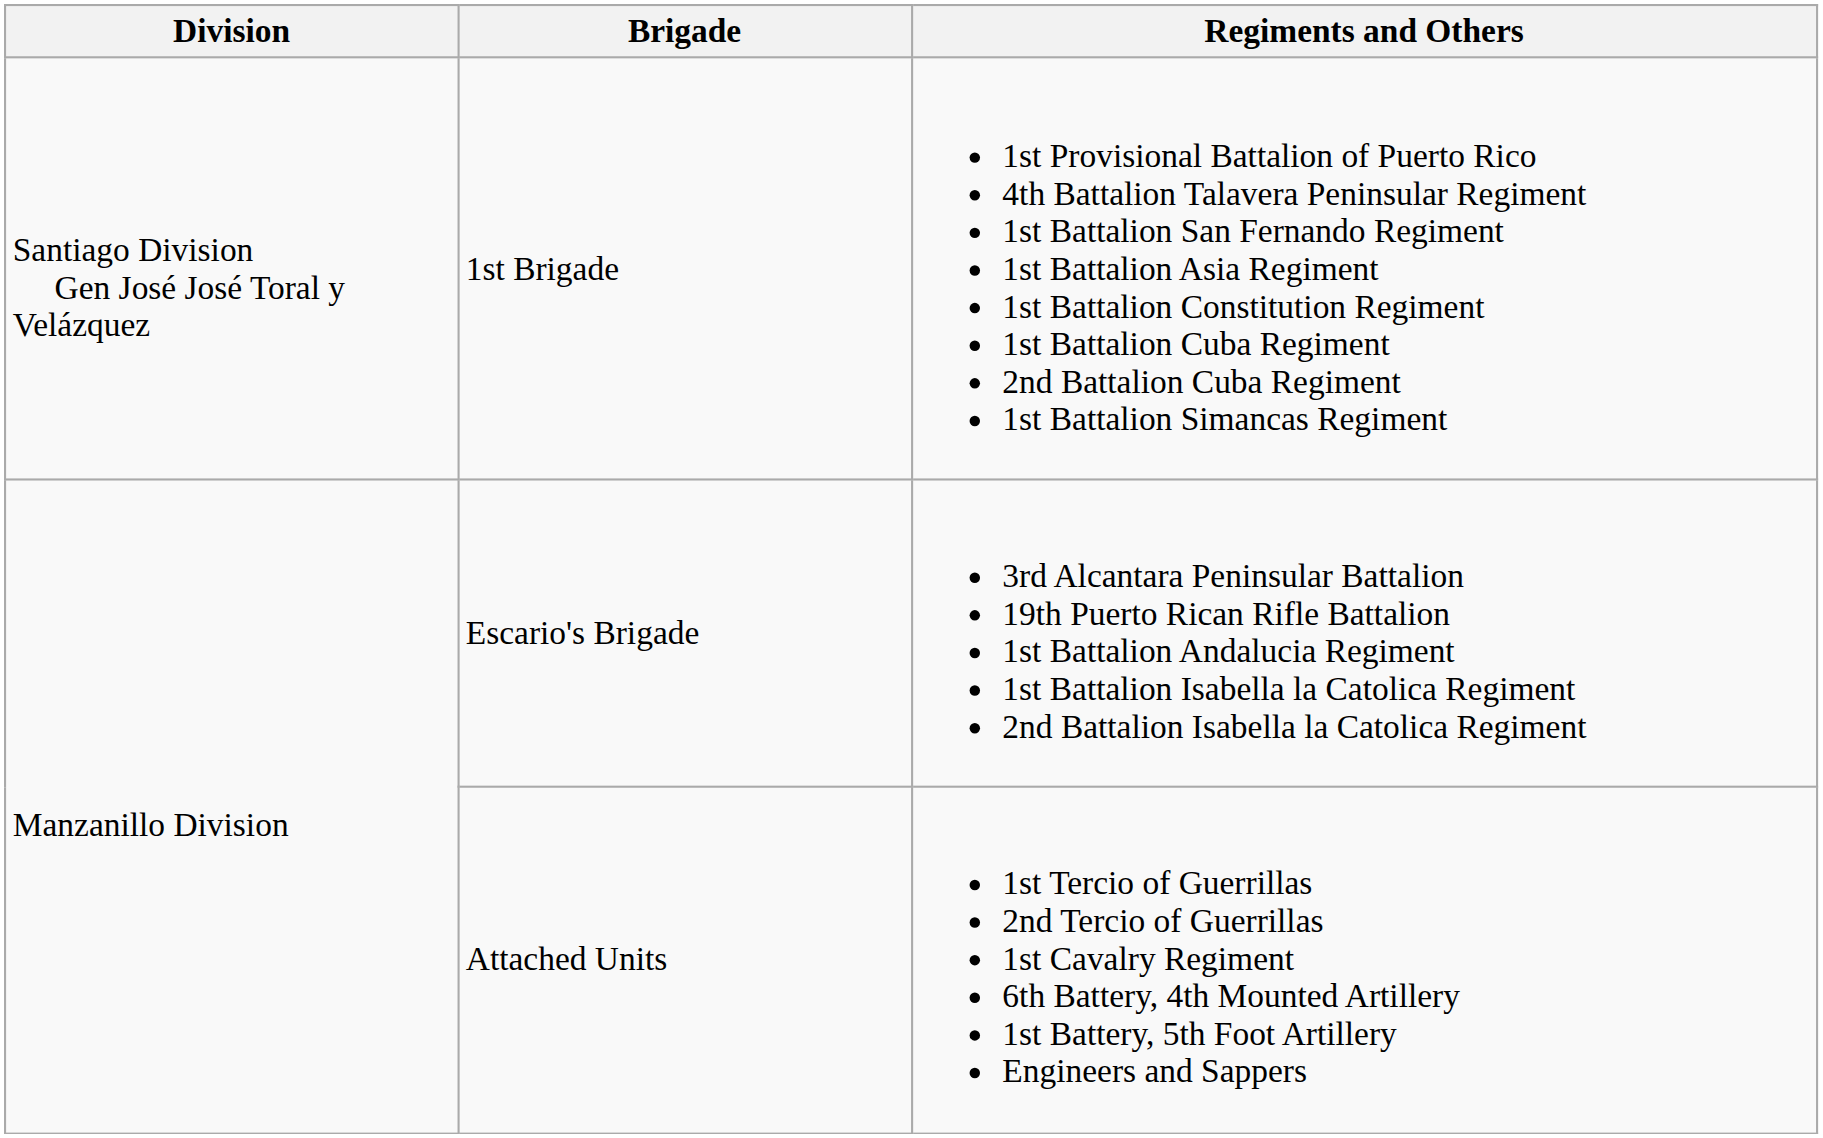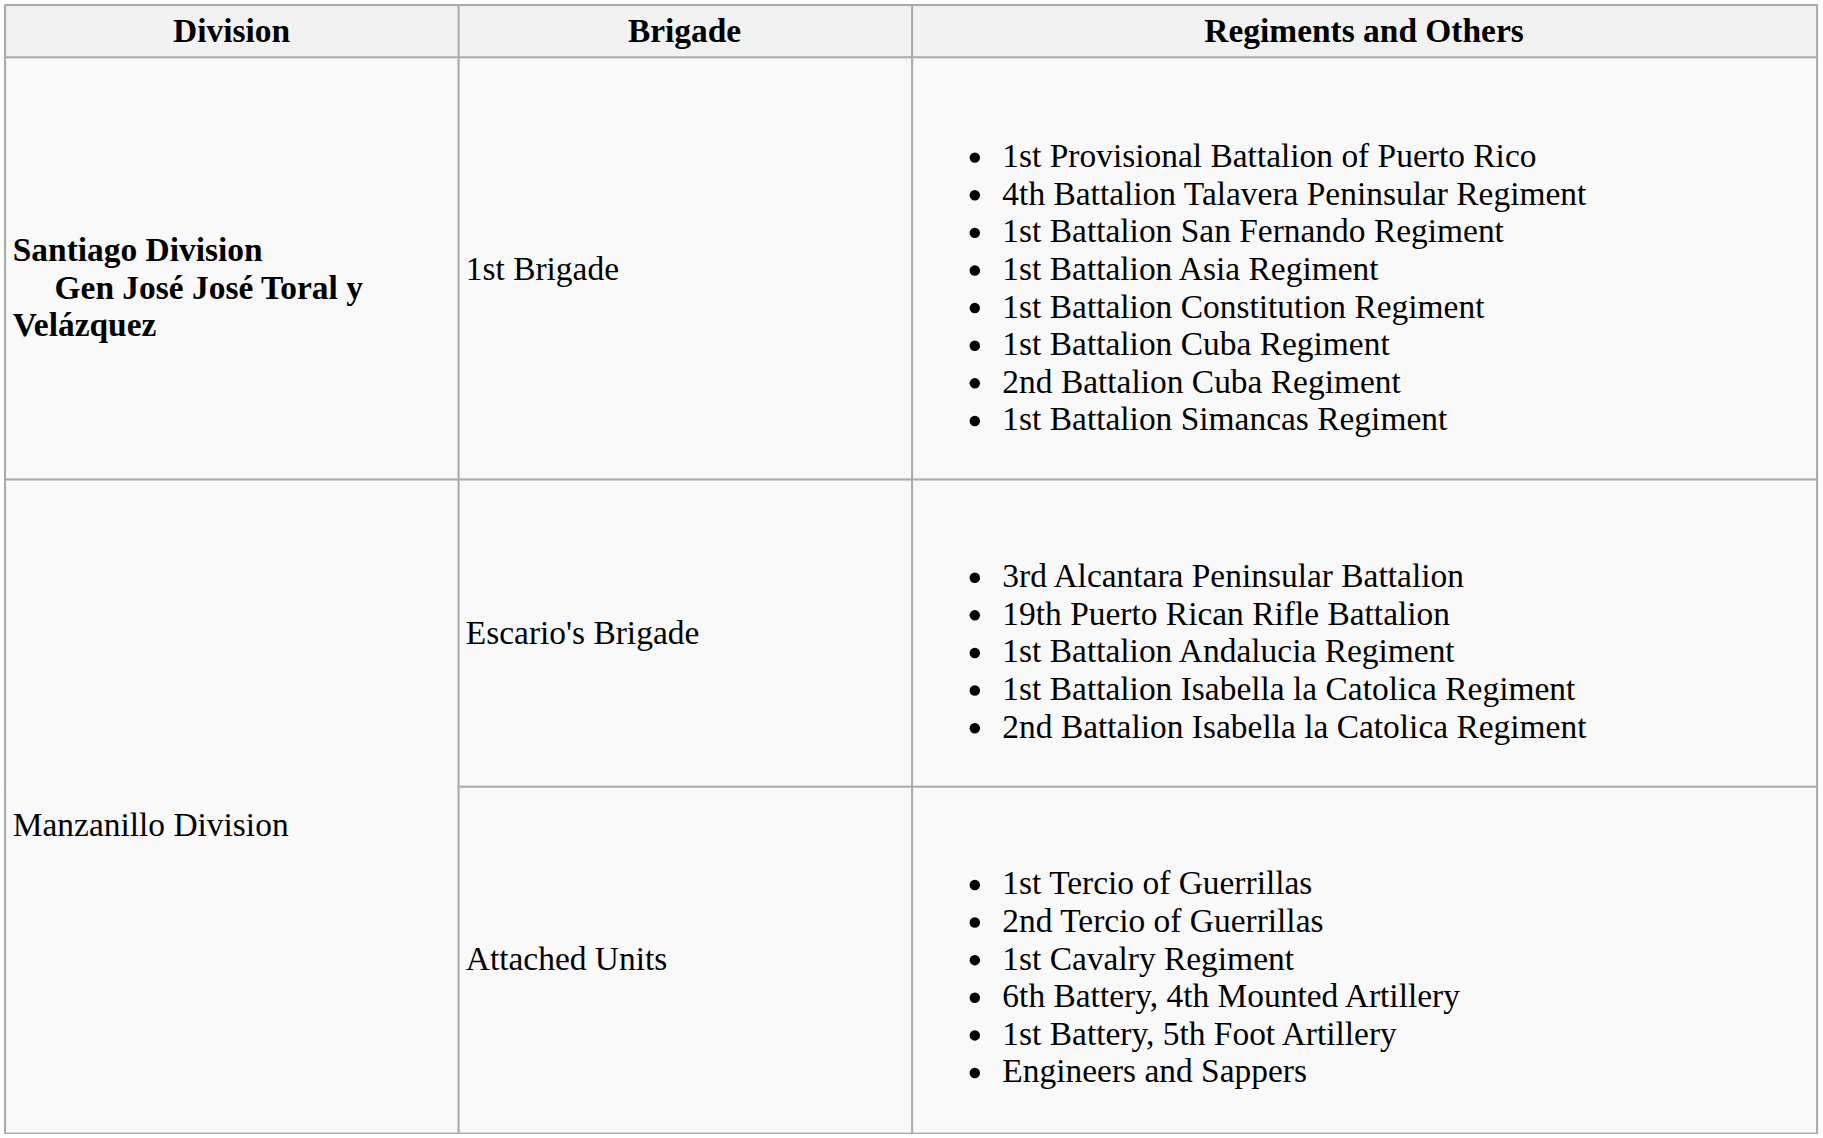1st Brigade | Division: normal -> bold
